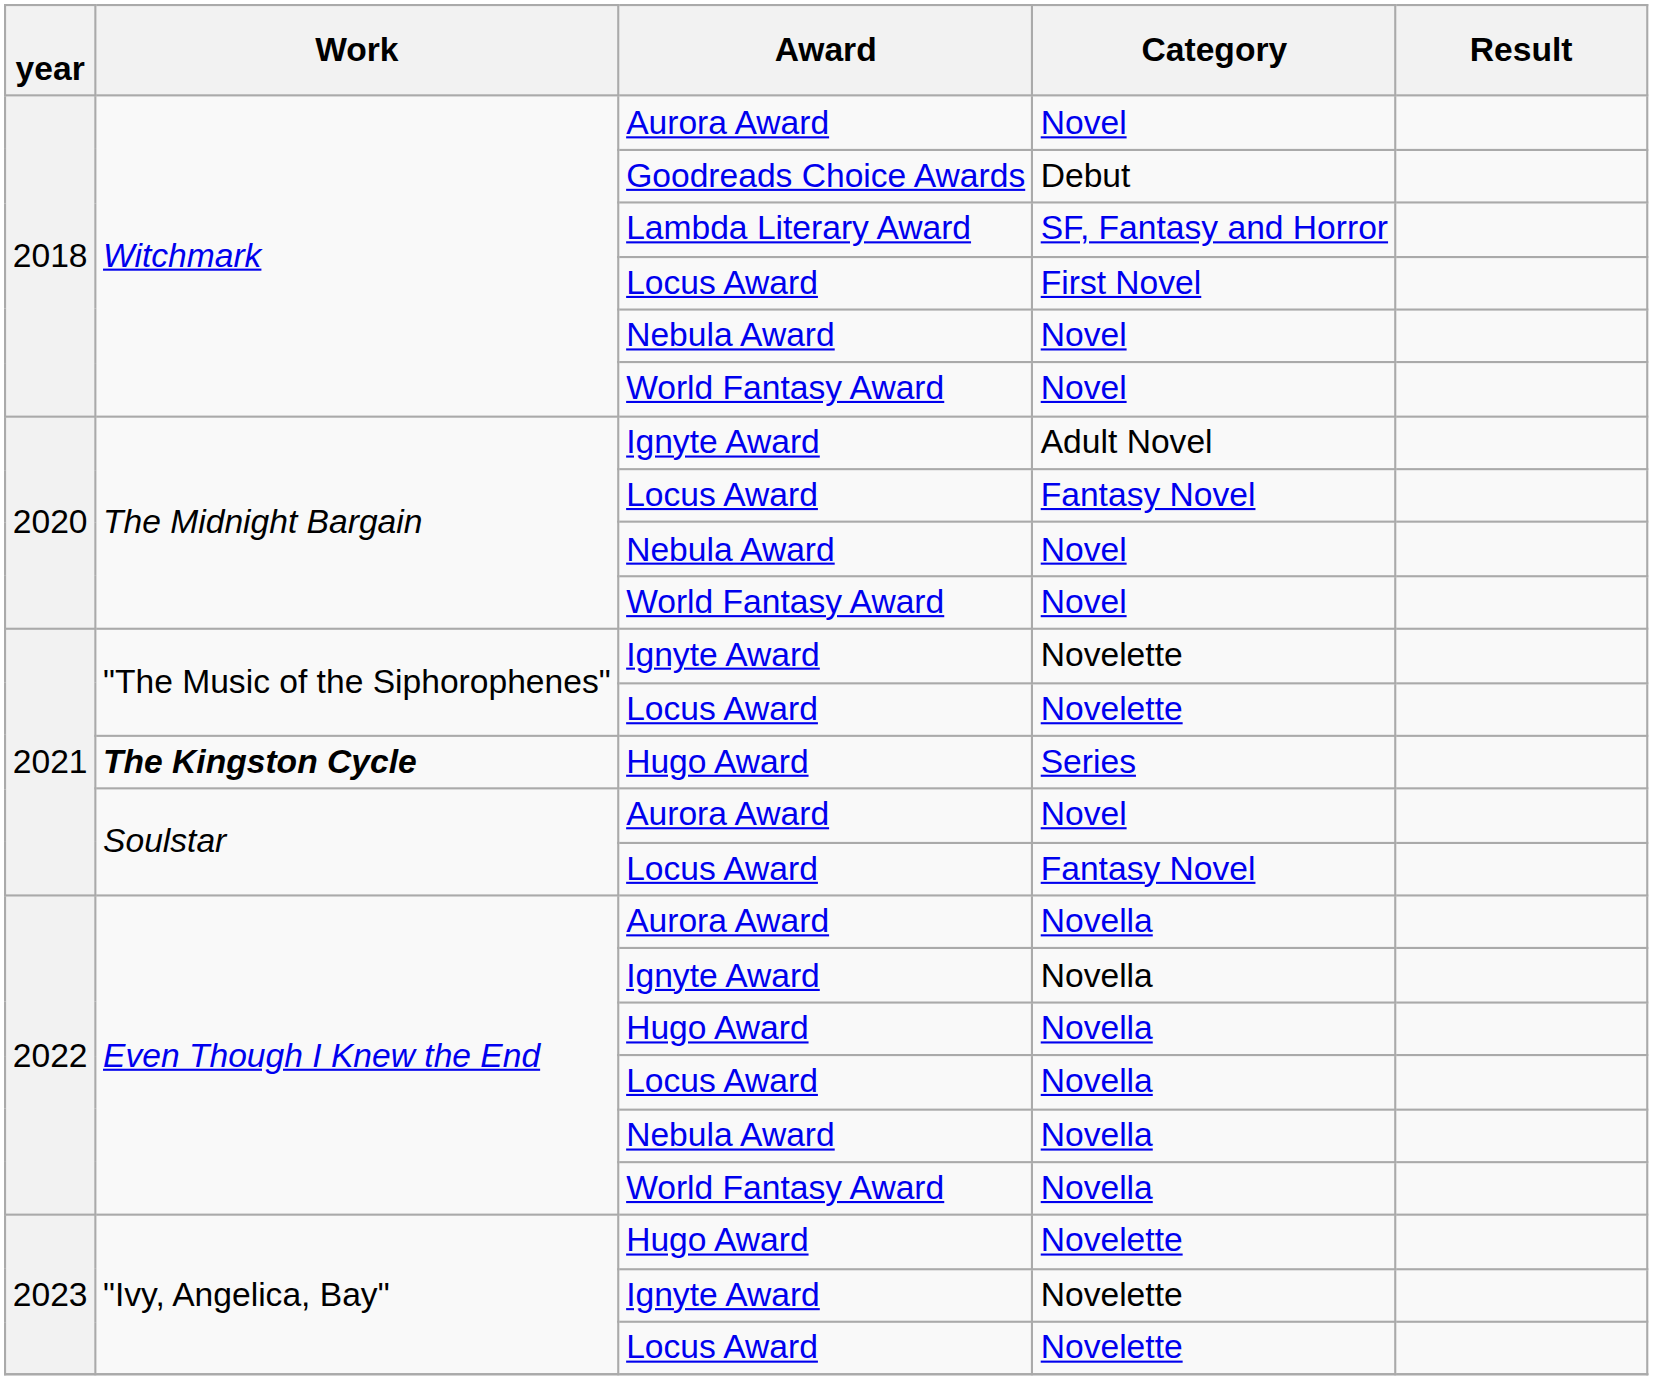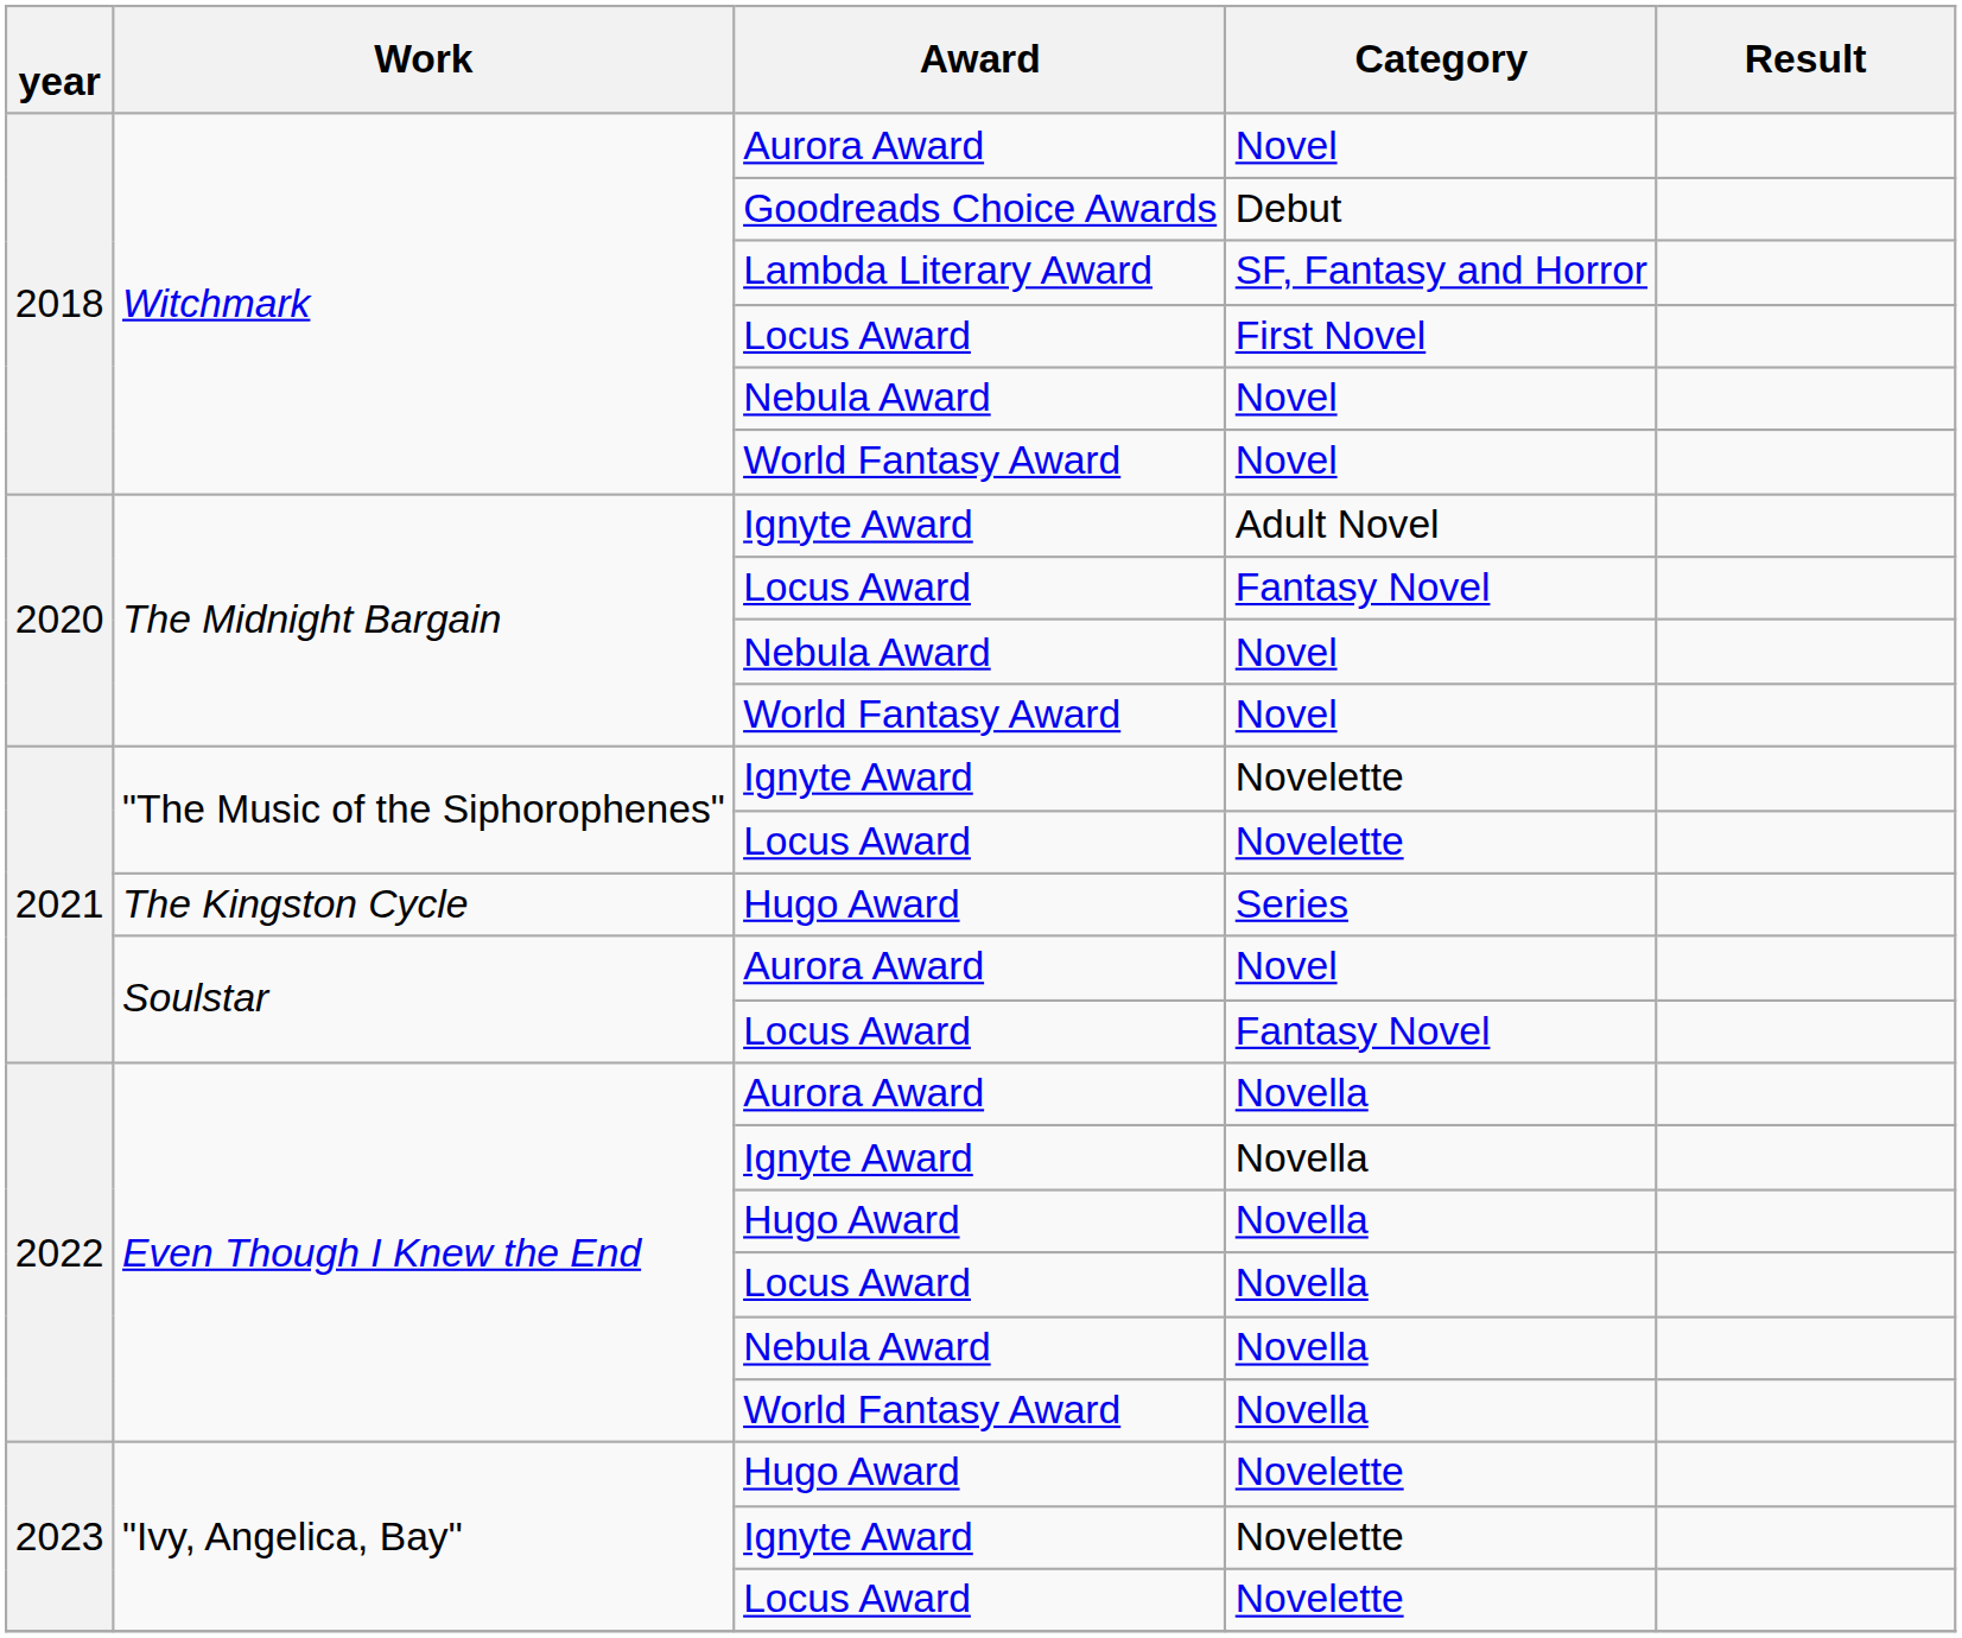Series | Work: bold -> normal
